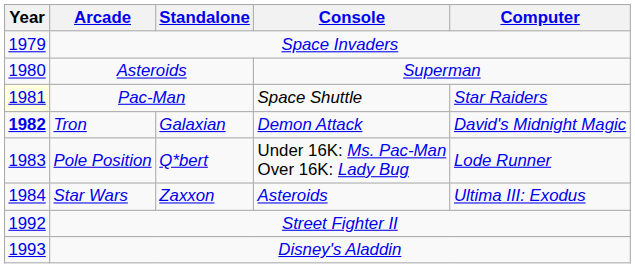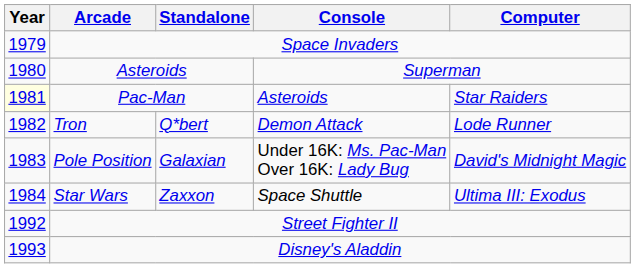Pac-Man | Console: Space Shuttle -> Asteroids
Tron | Year: bold -> normal
Tron | Standalone: Galaxian -> Q*bert
Tron | Computer: David's Midnight Magic -> Lode Runner
Pole Position | Standalone: Q*bert -> Galaxian
Pole Position | Computer: Lode Runner -> David's Midnight Magic
Star Wars | Console: Asteroids -> Space Shuttle
